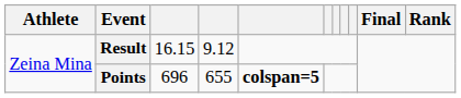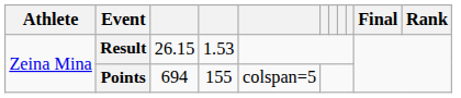Result | column 3: 16.15 -> 26.15
Result | column 4: 9.12 -> 1.53
Points | column 3: 696 -> 694
Points | column 4: 655 -> 155
Points | column 5: bold -> normal
